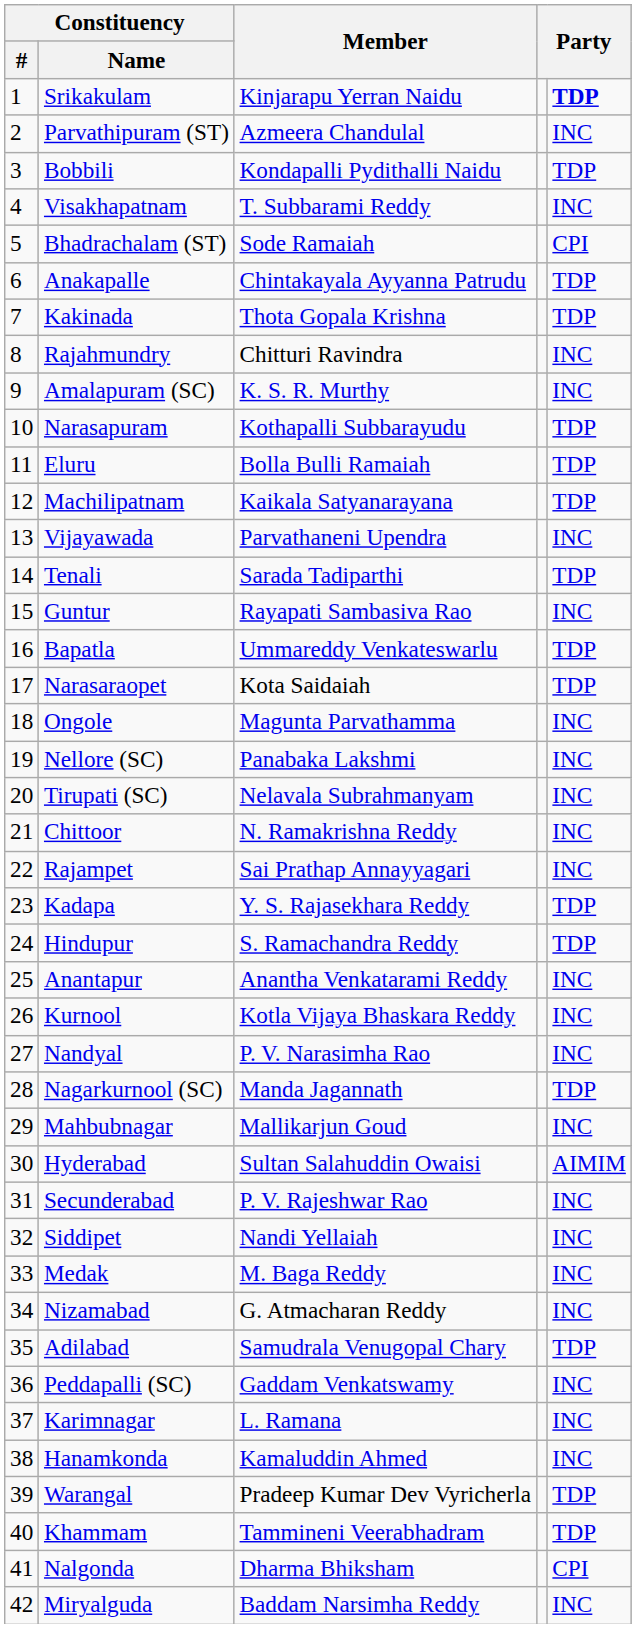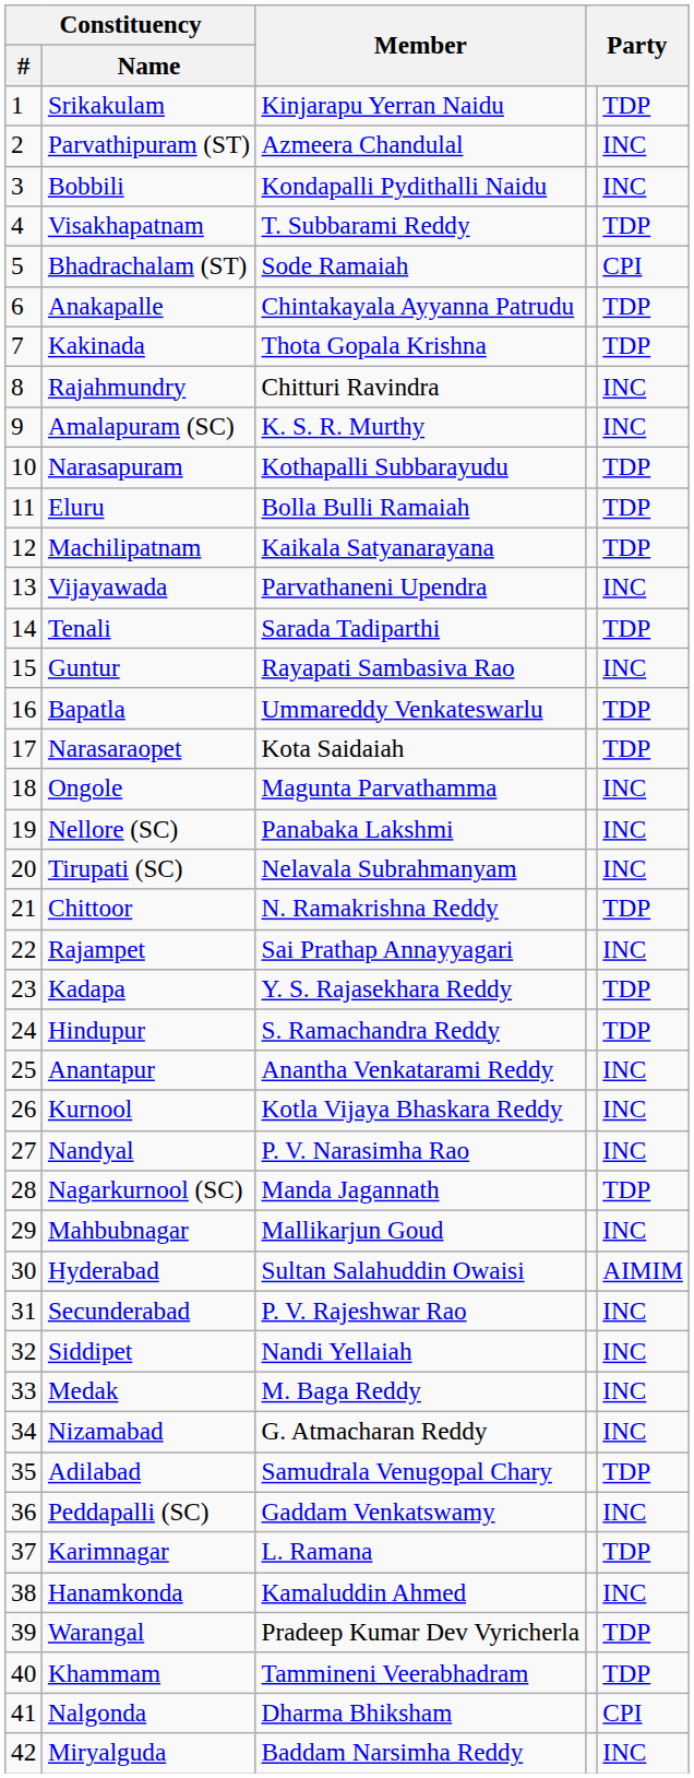Srikakulam | column 5: bold -> normal
Bobbili | column 5: TDP -> INC
Visakhapatnam | column 5: INC -> TDP
Chittoor | column 5: INC -> TDP
Karimnagar | column 5: INC -> TDP
